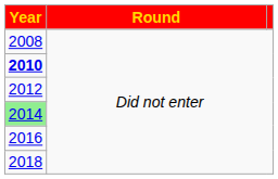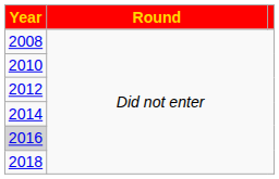2010 | Year: bold -> normal
2014 | Year: lightgreen background -> no background
2016 | Year: no background -> lightgrey background
